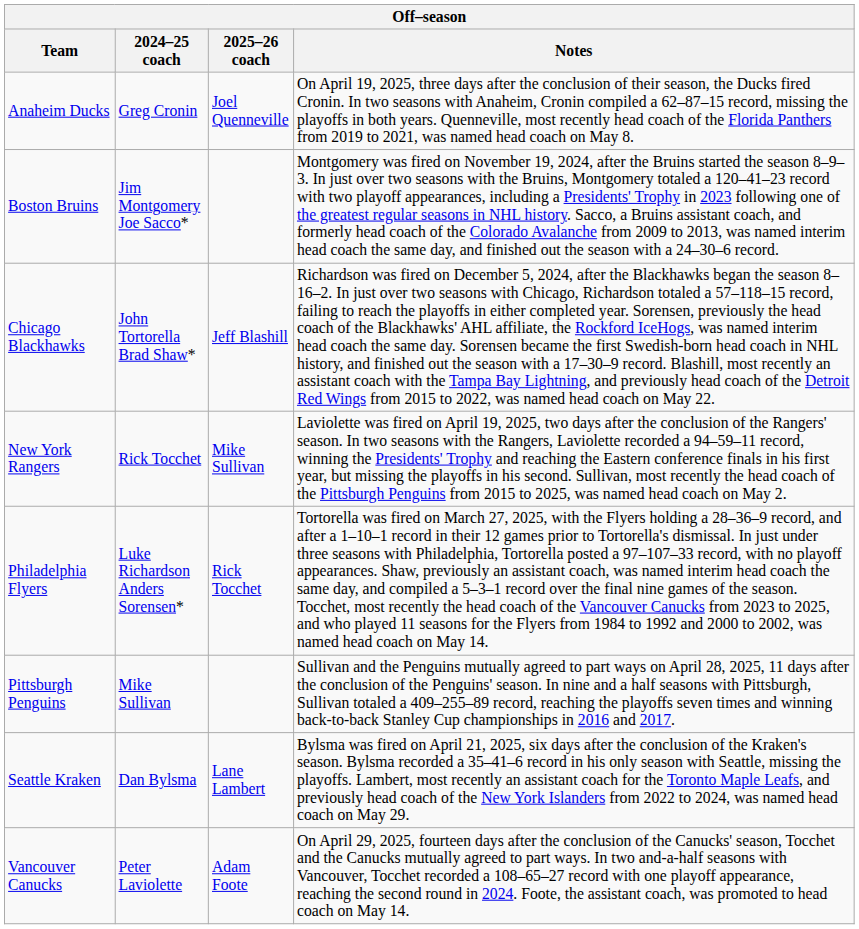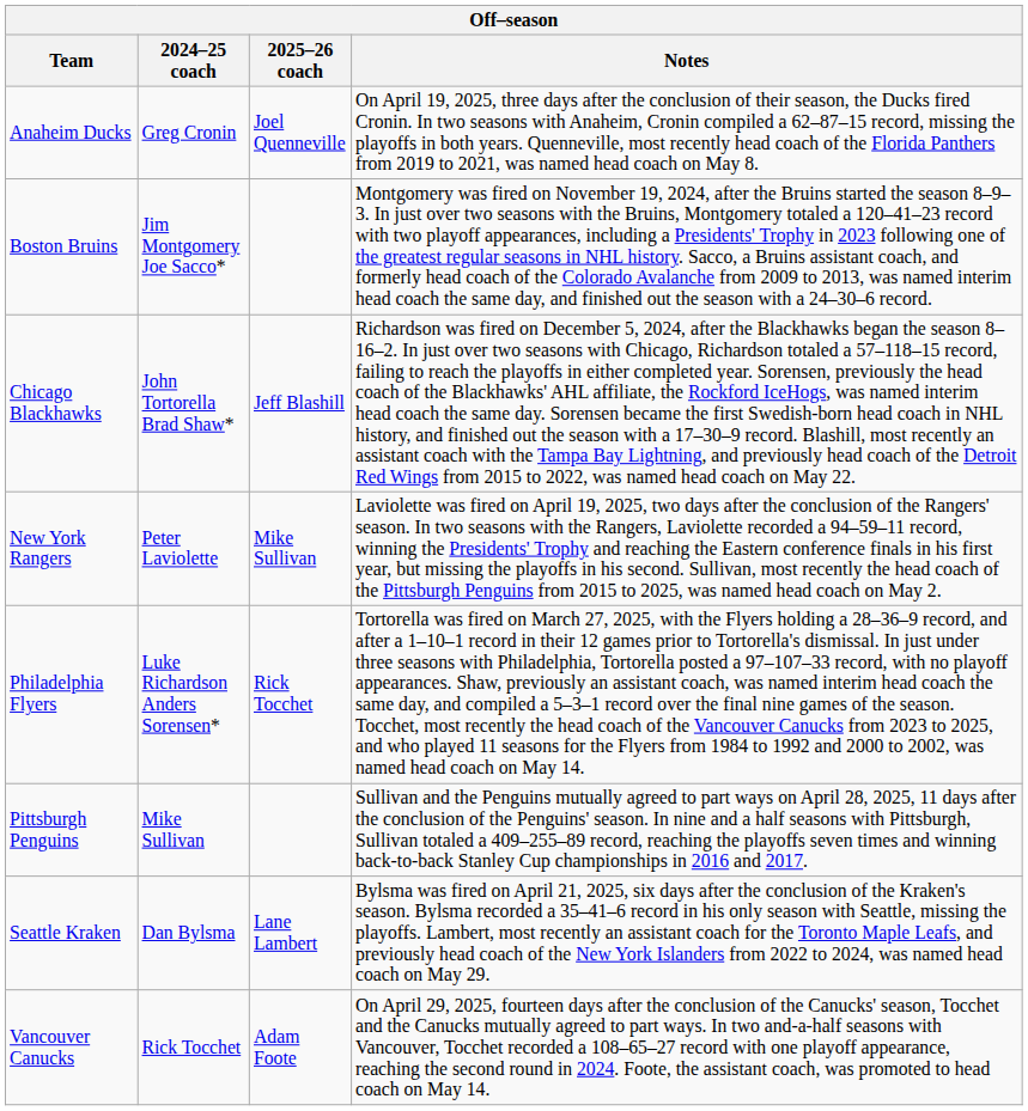New York Rangers | 2024–25 coach: Rick Tocchet -> Peter Laviolette
Vancouver Canucks | 2024–25 coach: Peter Laviolette -> Rick Tocchet
